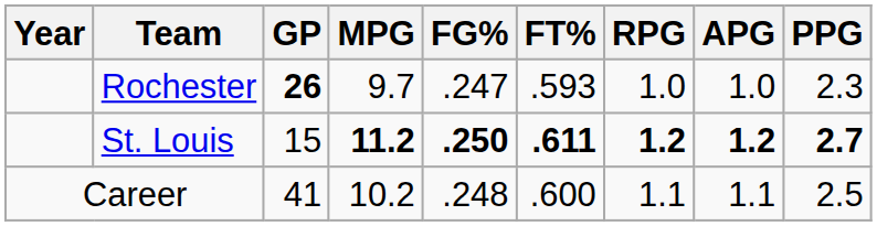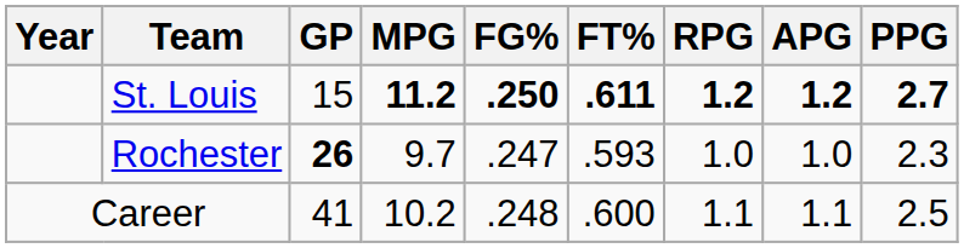rows swapped: St. Louis <-> Rochester
